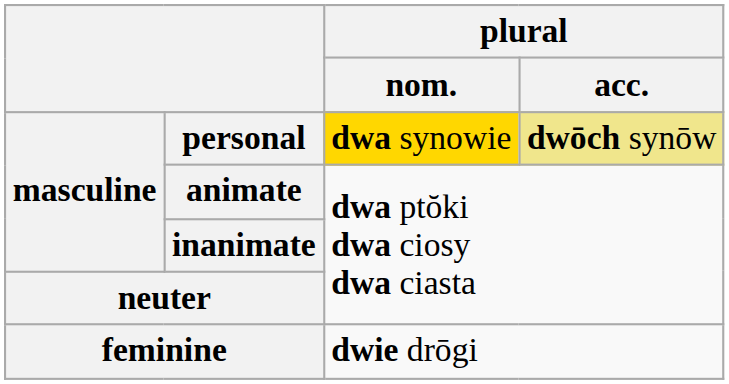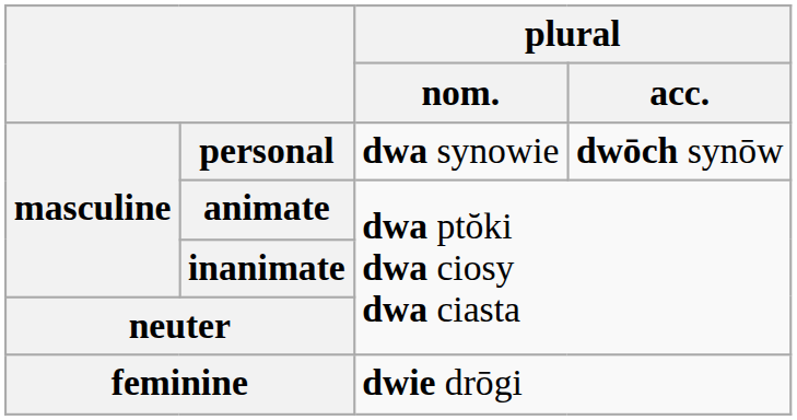personal | plural / nom.: gold background -> no background
personal | plural / acc.: khaki background -> no background
